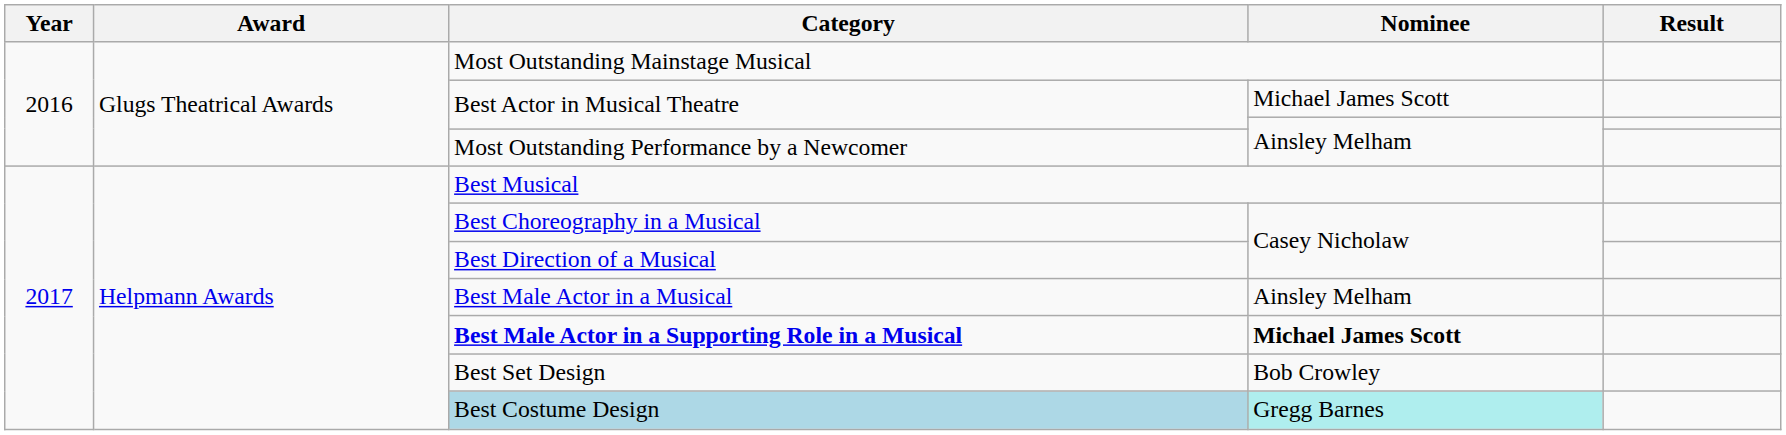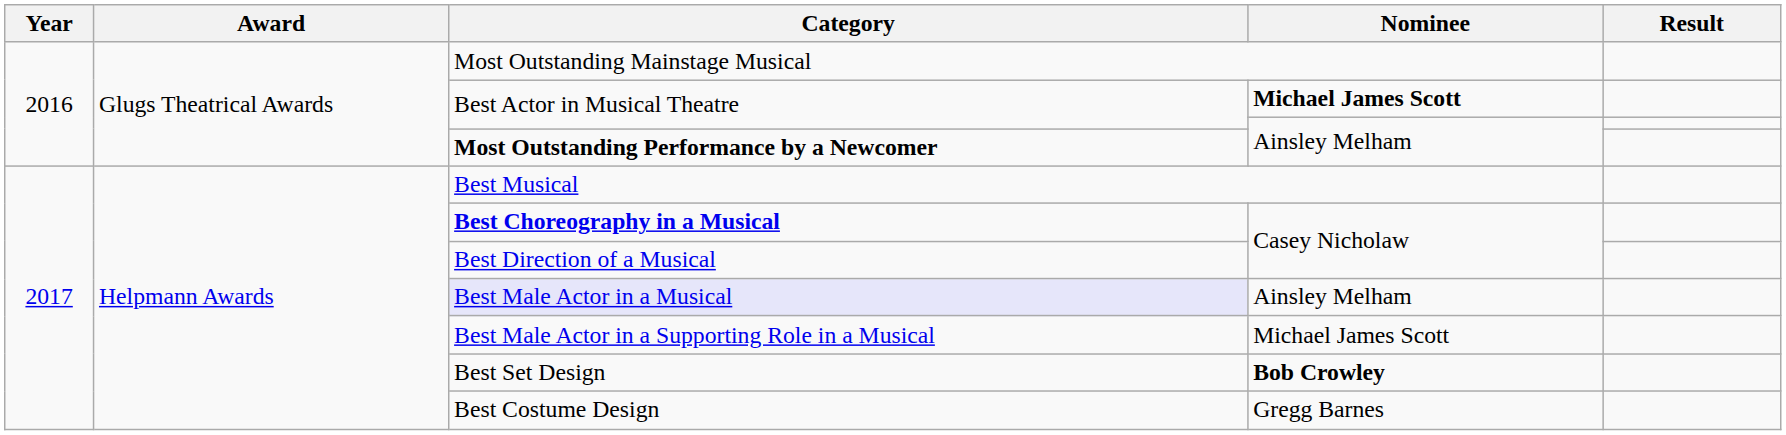Best Actor in Musical Theatre / Michael James Scott | Nominee: normal -> bold
Most Outstanding Performance by a Newcomer | Category: normal -> bold
Best Choreography in a Musical | Category: normal -> bold
Best Male Actor in a Musical | Category: no background -> lavender background
Best Male Actor in a Supporting Role in a Musical | Category: bold -> normal
Best Male Actor in a Supporting Role in a Musical | Nominee: bold -> normal
Best Set Design | Nominee: normal -> bold
Best Costume Design | Category: lightblue background -> no background
Best Costume Design | Nominee: paleturquoise background -> no background
